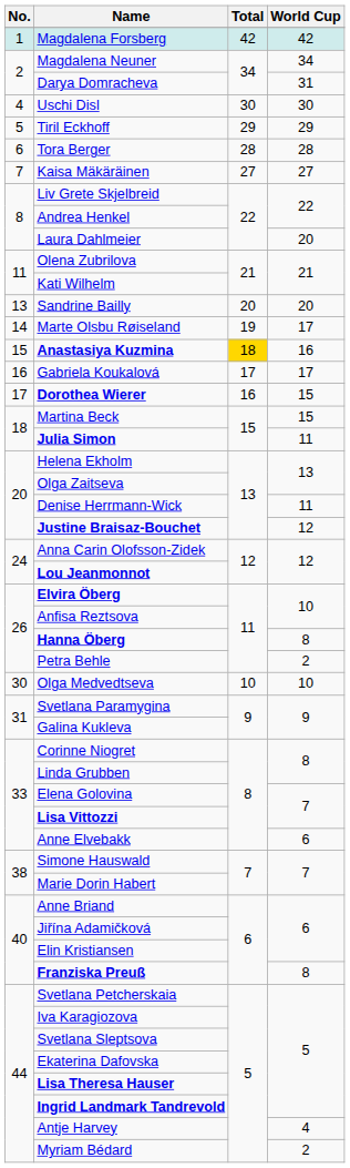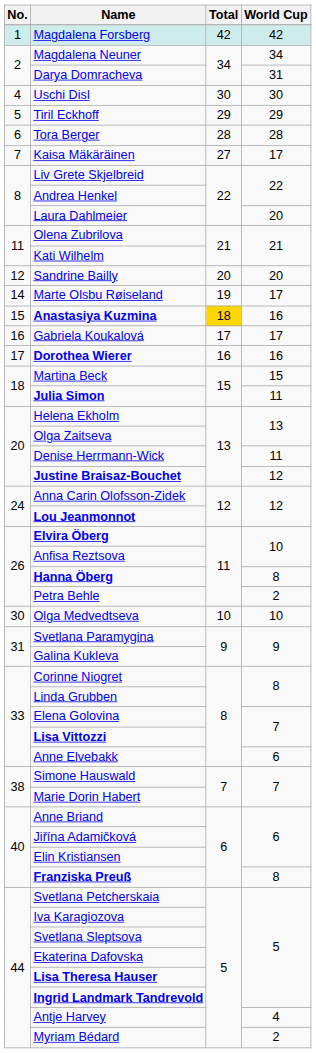Kaisa Mäkäräinen | World Cup: 27 -> 17
Sandrine Bailly | No.: 13 -> 12
Dorothea Wierer | World Cup: 15 -> 16
